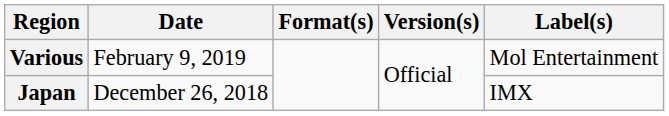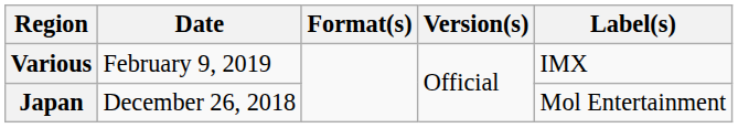Various | Label(s): Mol Entertainment -> IMX
Japan | Label(s): IMX -> Mol Entertainment
